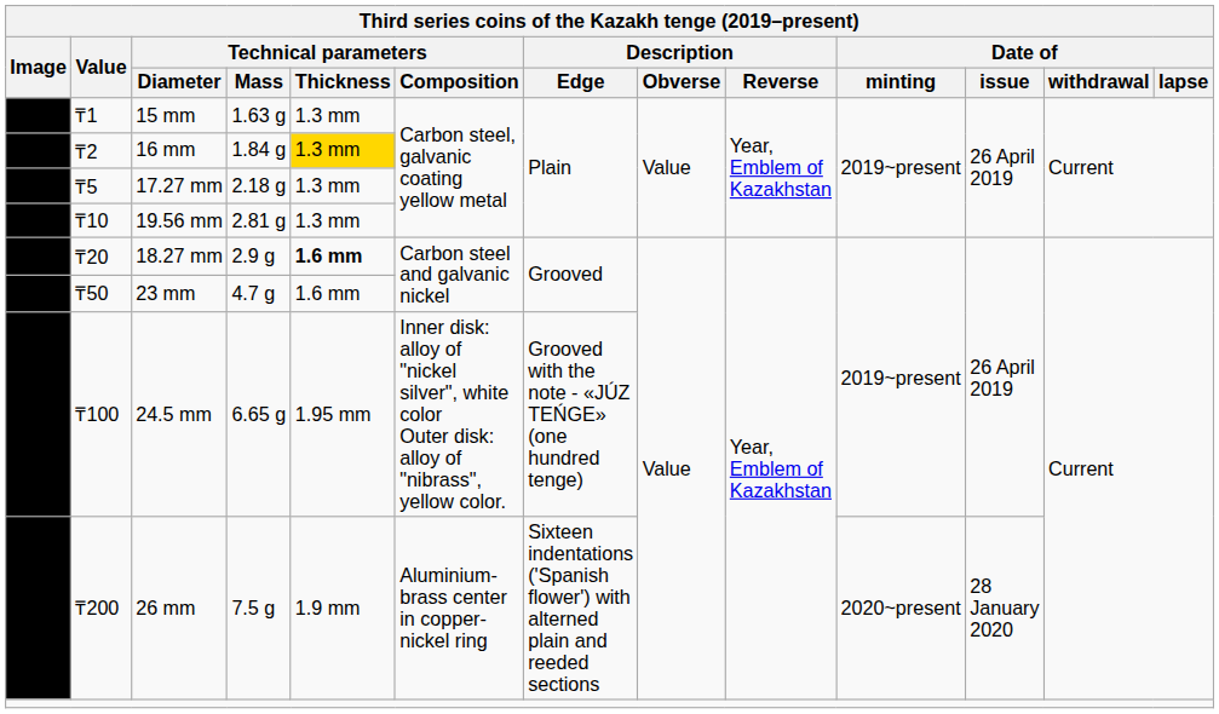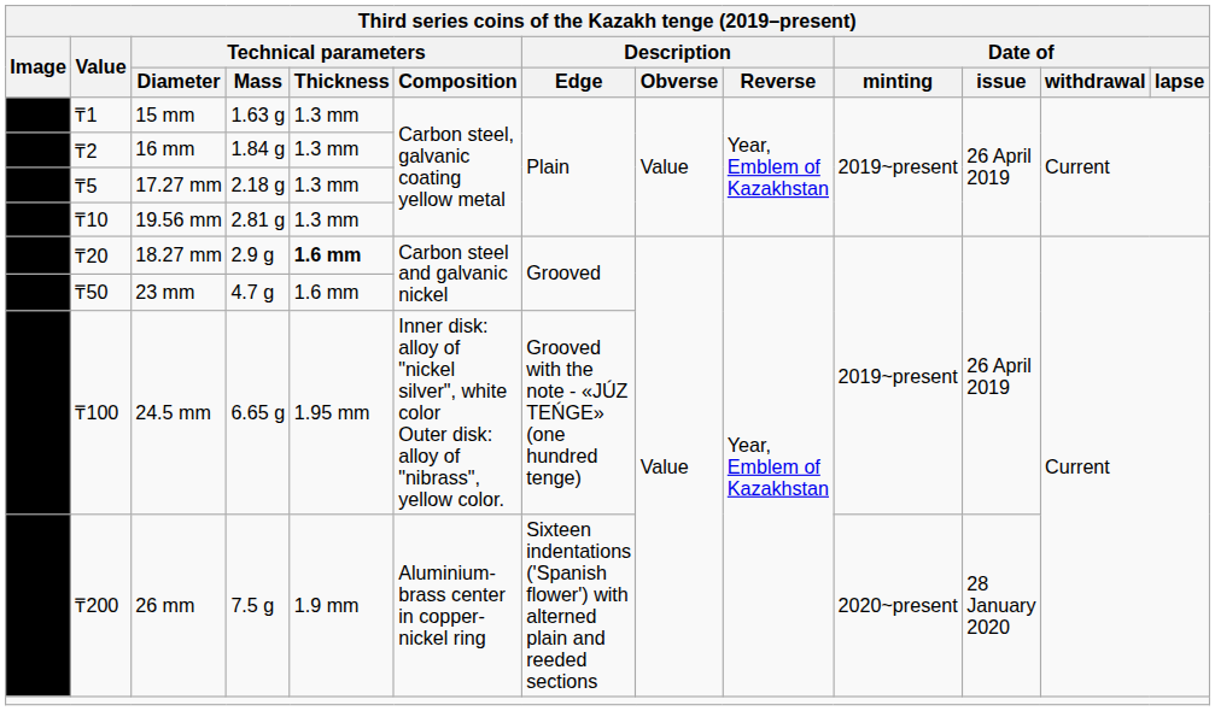16 mm | column 5: gold background -> no background
